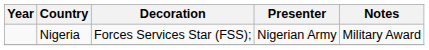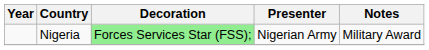Nigeria | Decoration: no background -> lightgreen background
